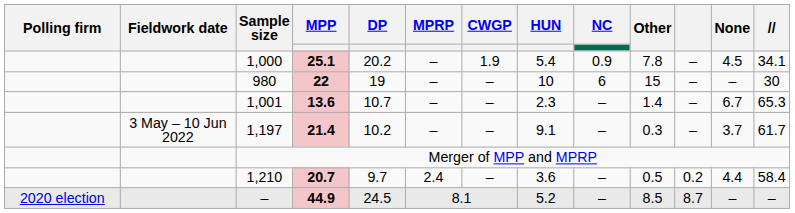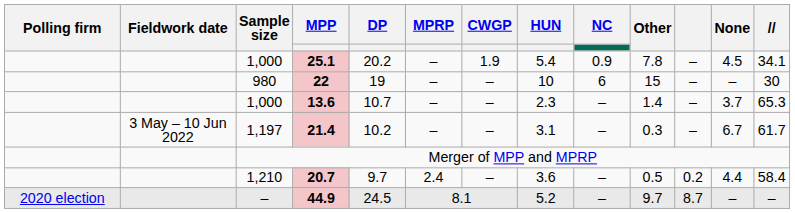13.6 | Sample size: 1,001 -> 1,000
13.6 | None: 6.7 -> 3.7
21.4 | HUN: 9.1 -> 3.1
21.4 | None: 3.7 -> 6.7
44.9 | Other: 8.5 -> 9.7
